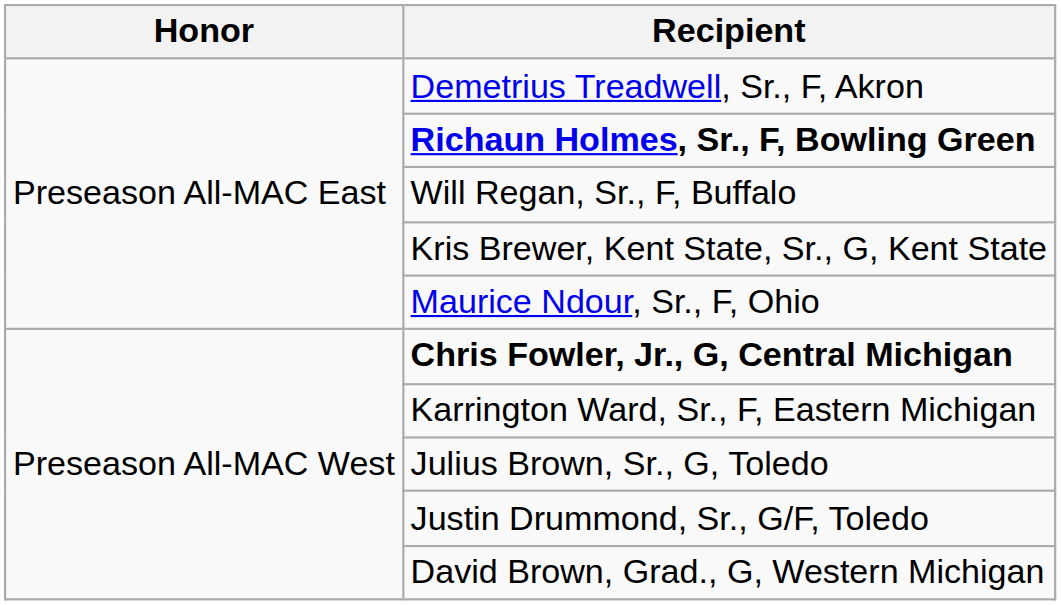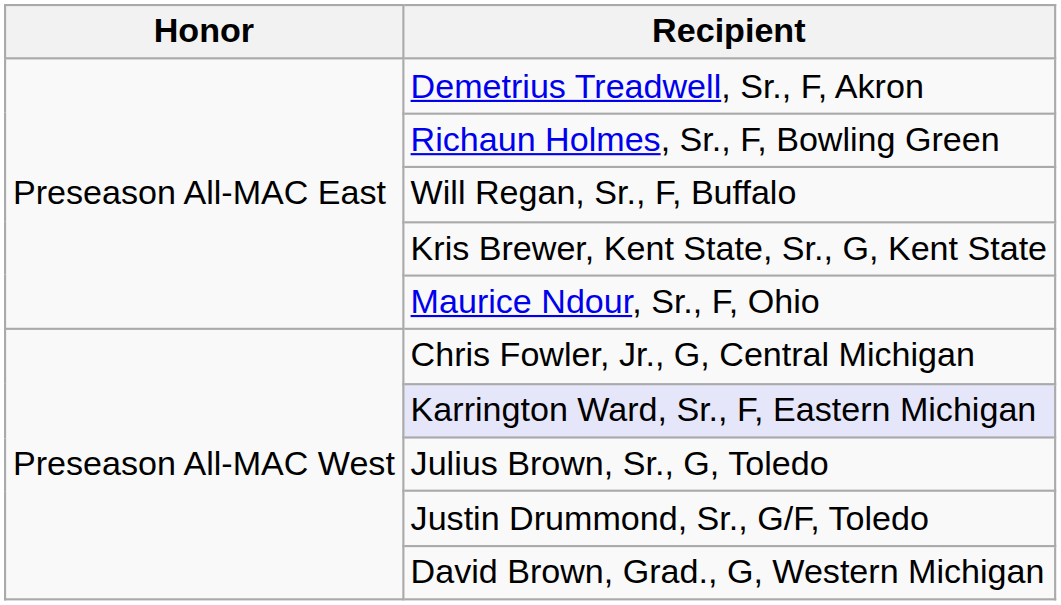row 3 | Recipient: bold -> normal
row 7 | Recipient: bold -> normal
row 8 | Recipient: no background -> lavender background
